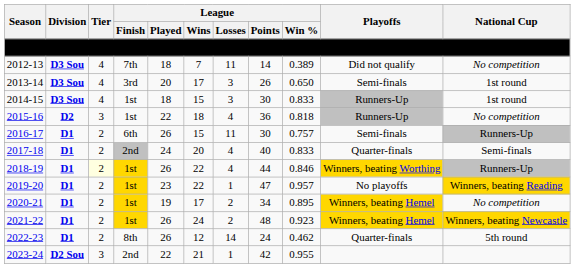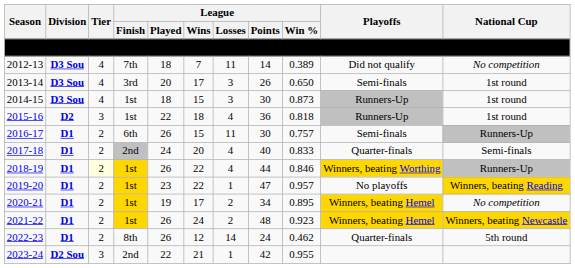2014-15 | League / Win %: 0.833 -> 0.873
2015-16 | National Cup: No competition -> 1st round
